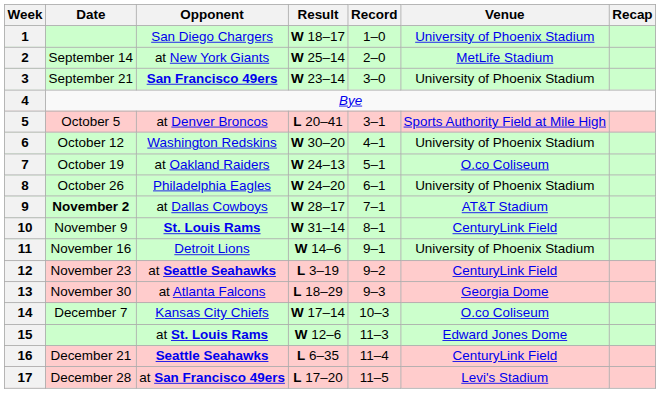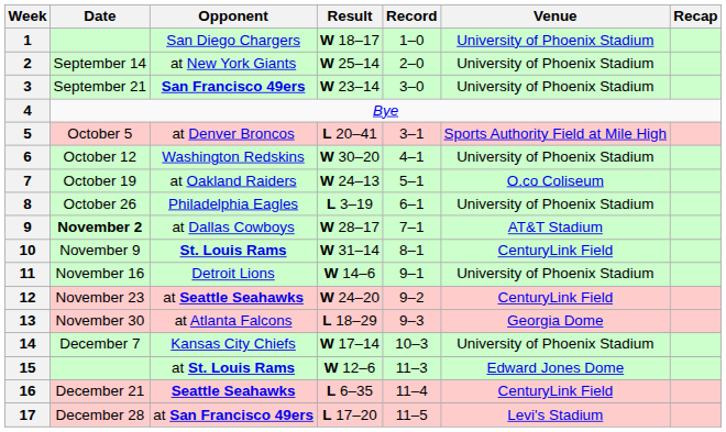2 | Venue: MetLife Stadium -> University of Phoenix Stadium
8 | Result: W 24–20 -> L 3–19
12 | Result: L 3–19 -> W 24–20
14 | Venue: O.co Coliseum -> University of Phoenix Stadium
